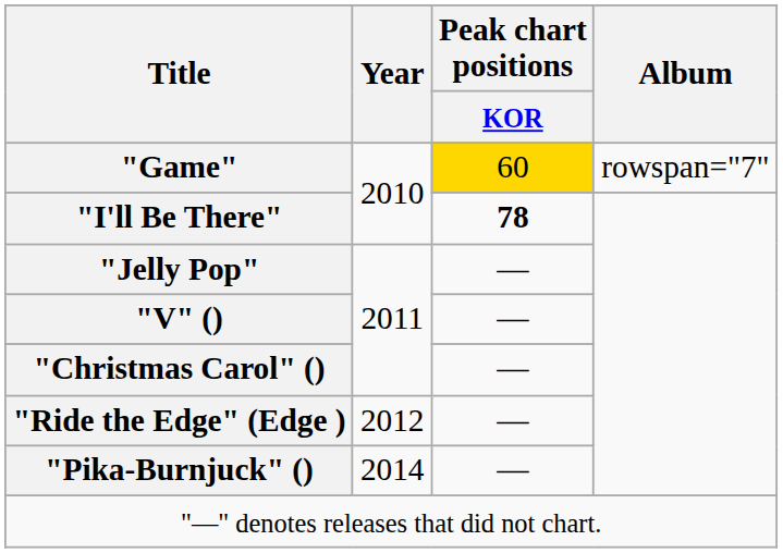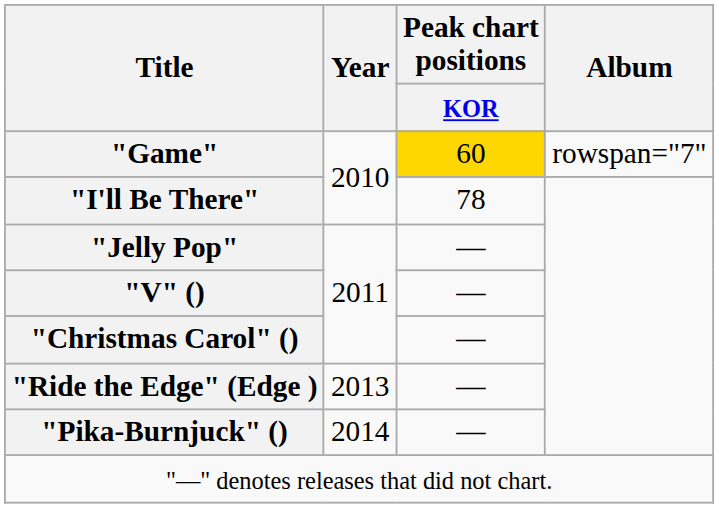"I'll Be There" | Peak chart positions / KOR: bold -> normal
"Ride the Edge" (Edge ) | Year: 2012 -> 2013
